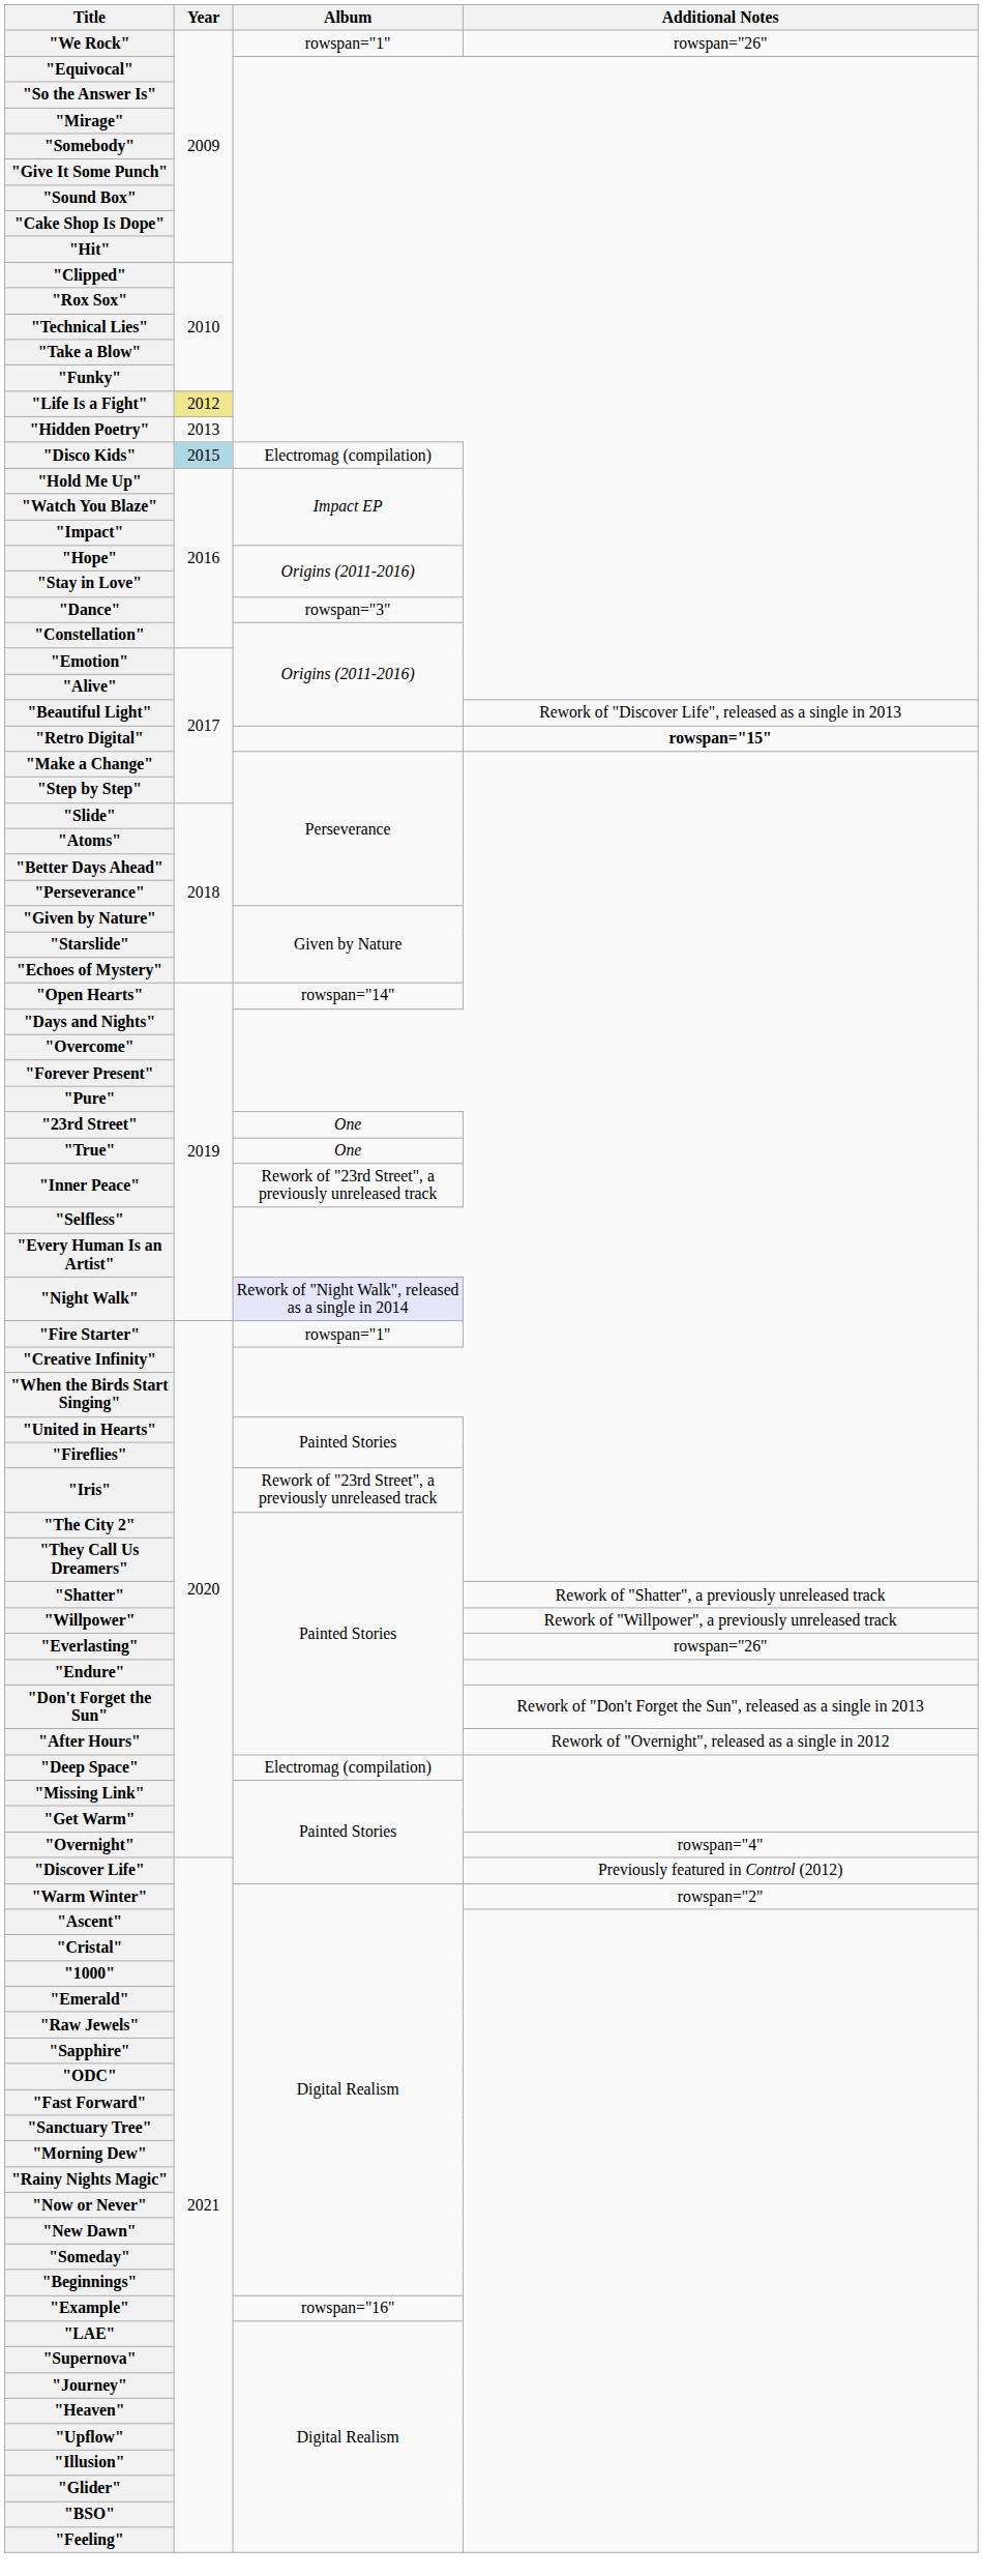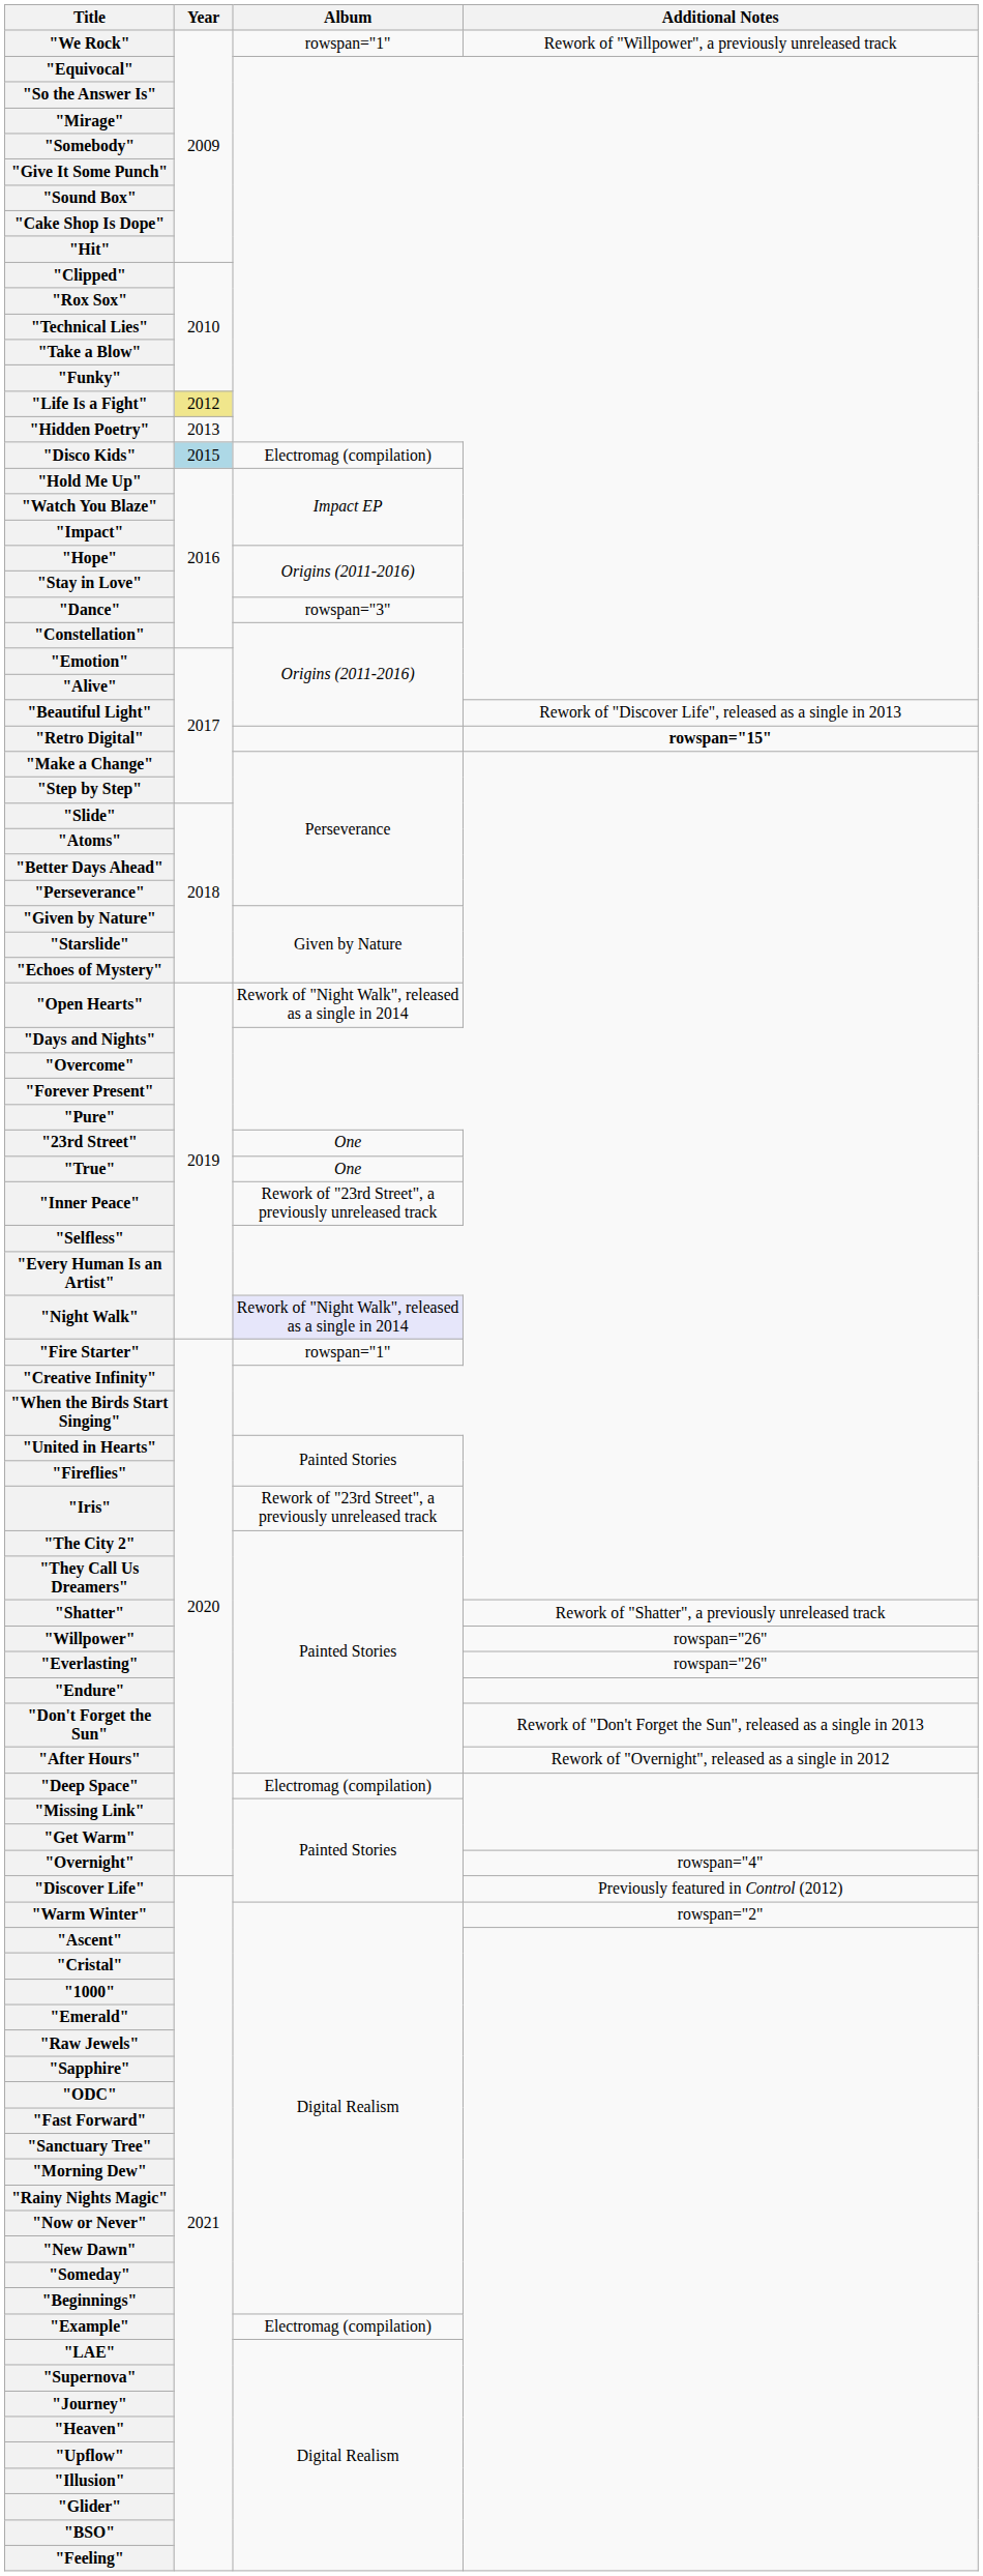"We Rock" | Additional Notes: rowspan="26" -> Rework of "Willpower", a previously unreleased track
"Open Hearts" | Album: rowspan="14" -> Rework of "Night Walk", released as a single in 2014
"Willpower" | Additional Notes: Rework of "Willpower", a previously unreleased track -> rowspan="26"
"Example" | Album: rowspan="16" -> Electromag (compilation)
